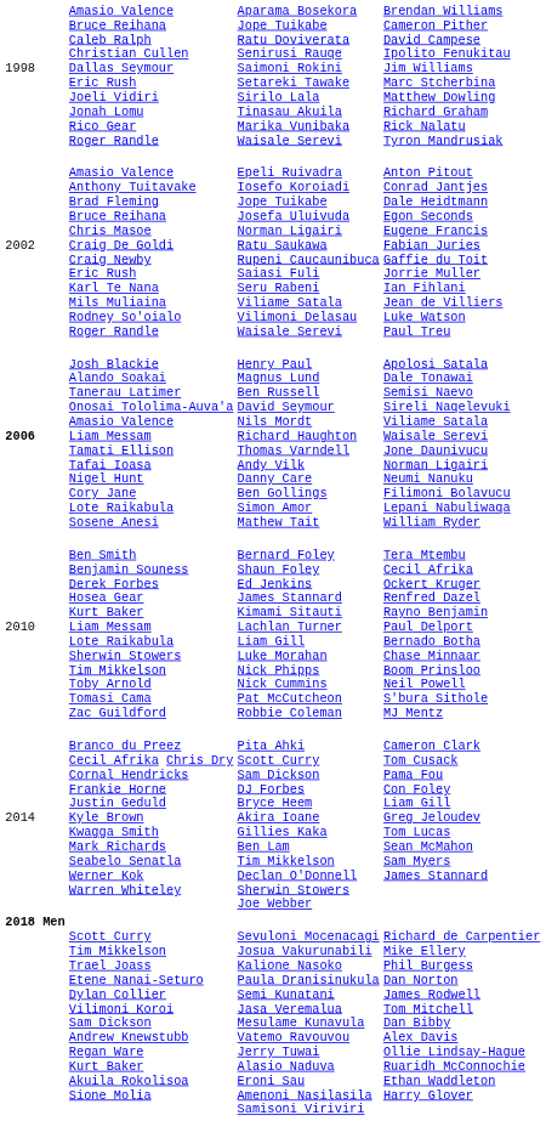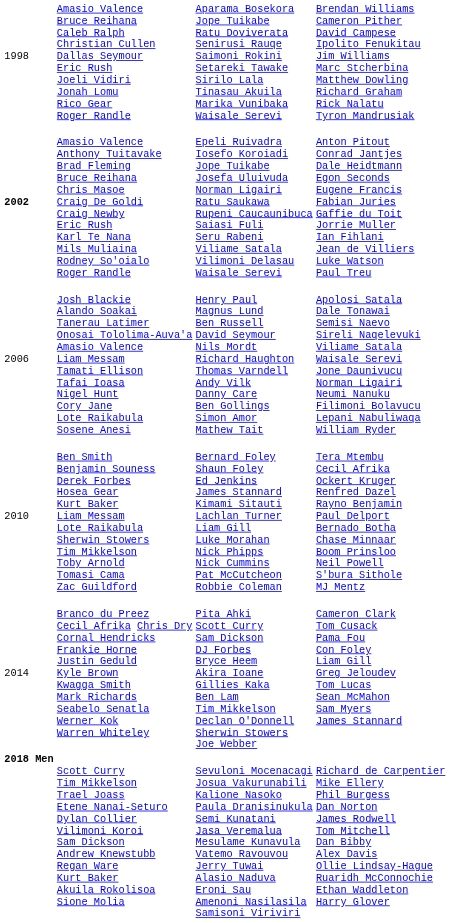row 2 | column 1: normal -> bold
row 3 | column 1: bold -> normal
